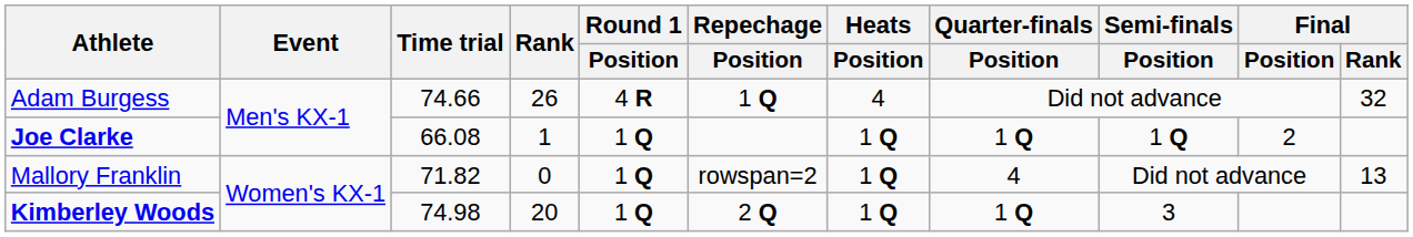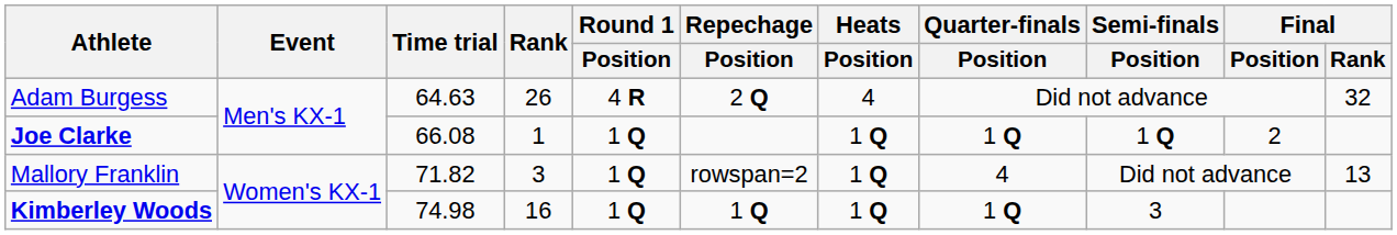Adam Burgess | Time trial: 74.66 -> 64.63
Adam Burgess | Repechage / Position: 1 Q -> 2 Q
Mallory Franklin | Rank: 0 -> 3
Kimberley Woods | Rank: 20 -> 16
Kimberley Woods | Repechage / Position: 2 Q -> 1 Q
